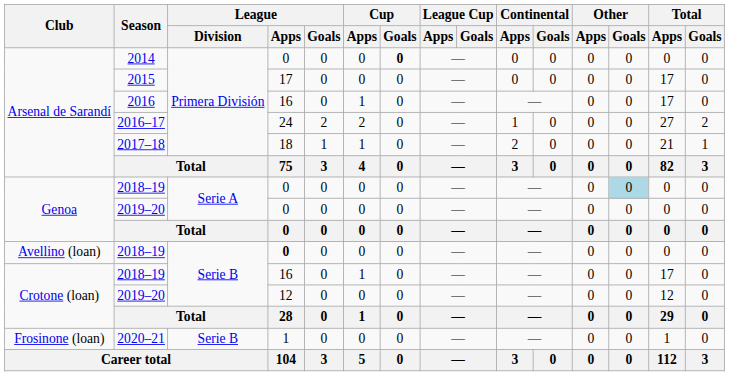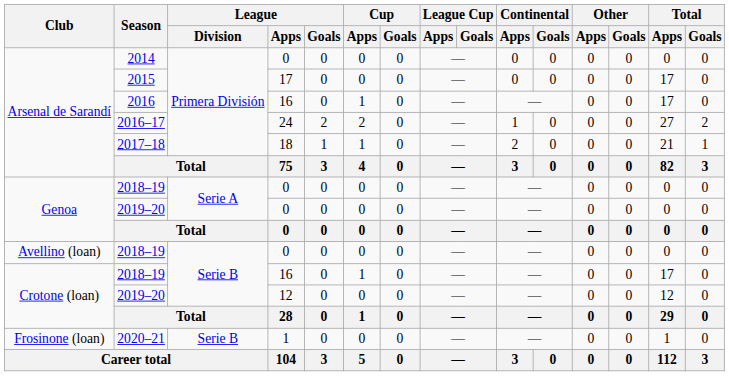2014 | Cup / Goals: bold -> normal
Genoa / 2018–19 | Other / Goals: lightblue background -> no background
Avellino (loan) / 2018–19 | League / Apps: bold -> normal
